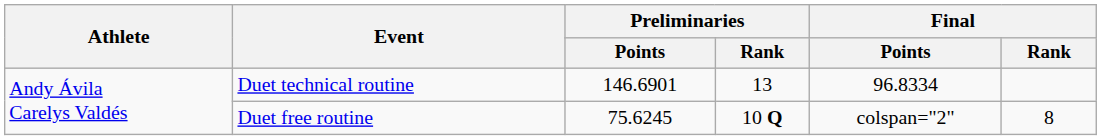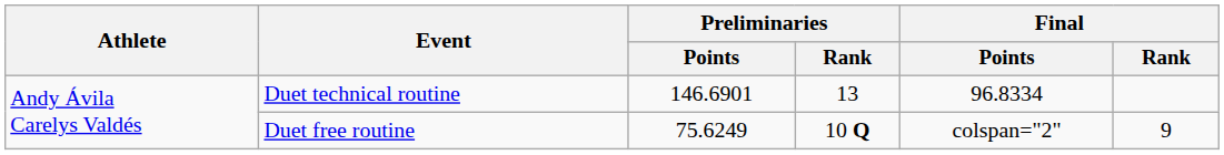Duet free routine | Preliminaries / Points: 75.6245 -> 75.6249
Duet free routine | Final / Rank: 8 -> 9
